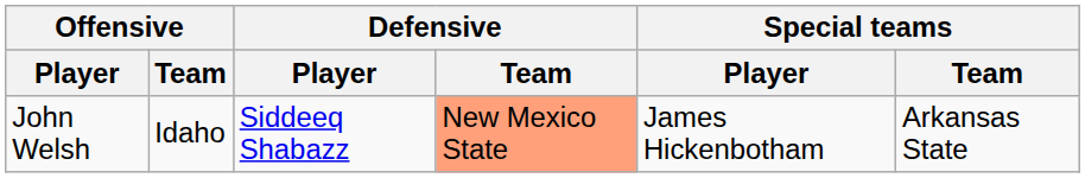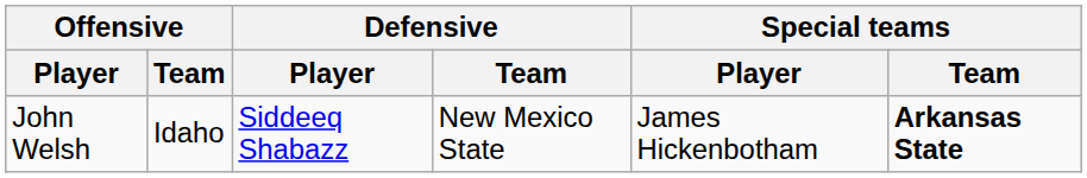John Welsh | Defensive / Team: lightsalmon background -> no background
John Welsh | Special teams / Team: normal -> bold
